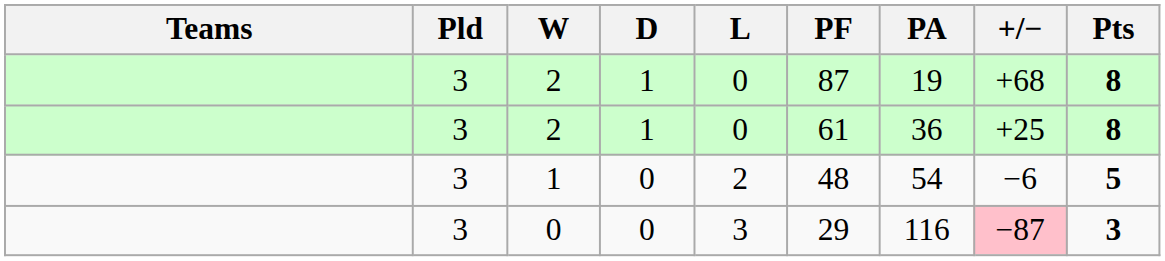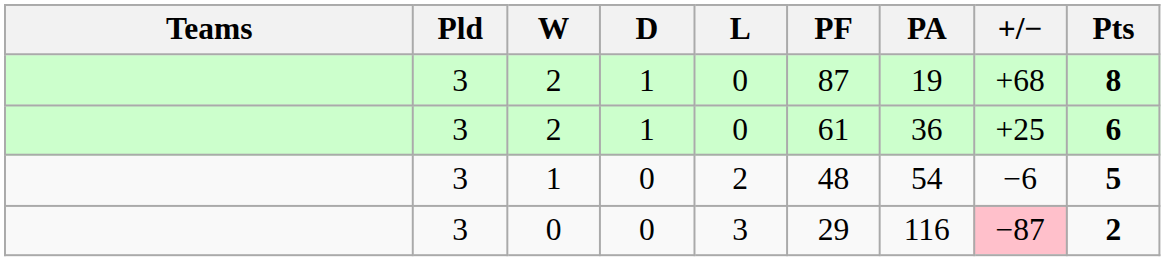row 3 | Pts: 8 -> 6
row 5 | Pts: 3 -> 2
